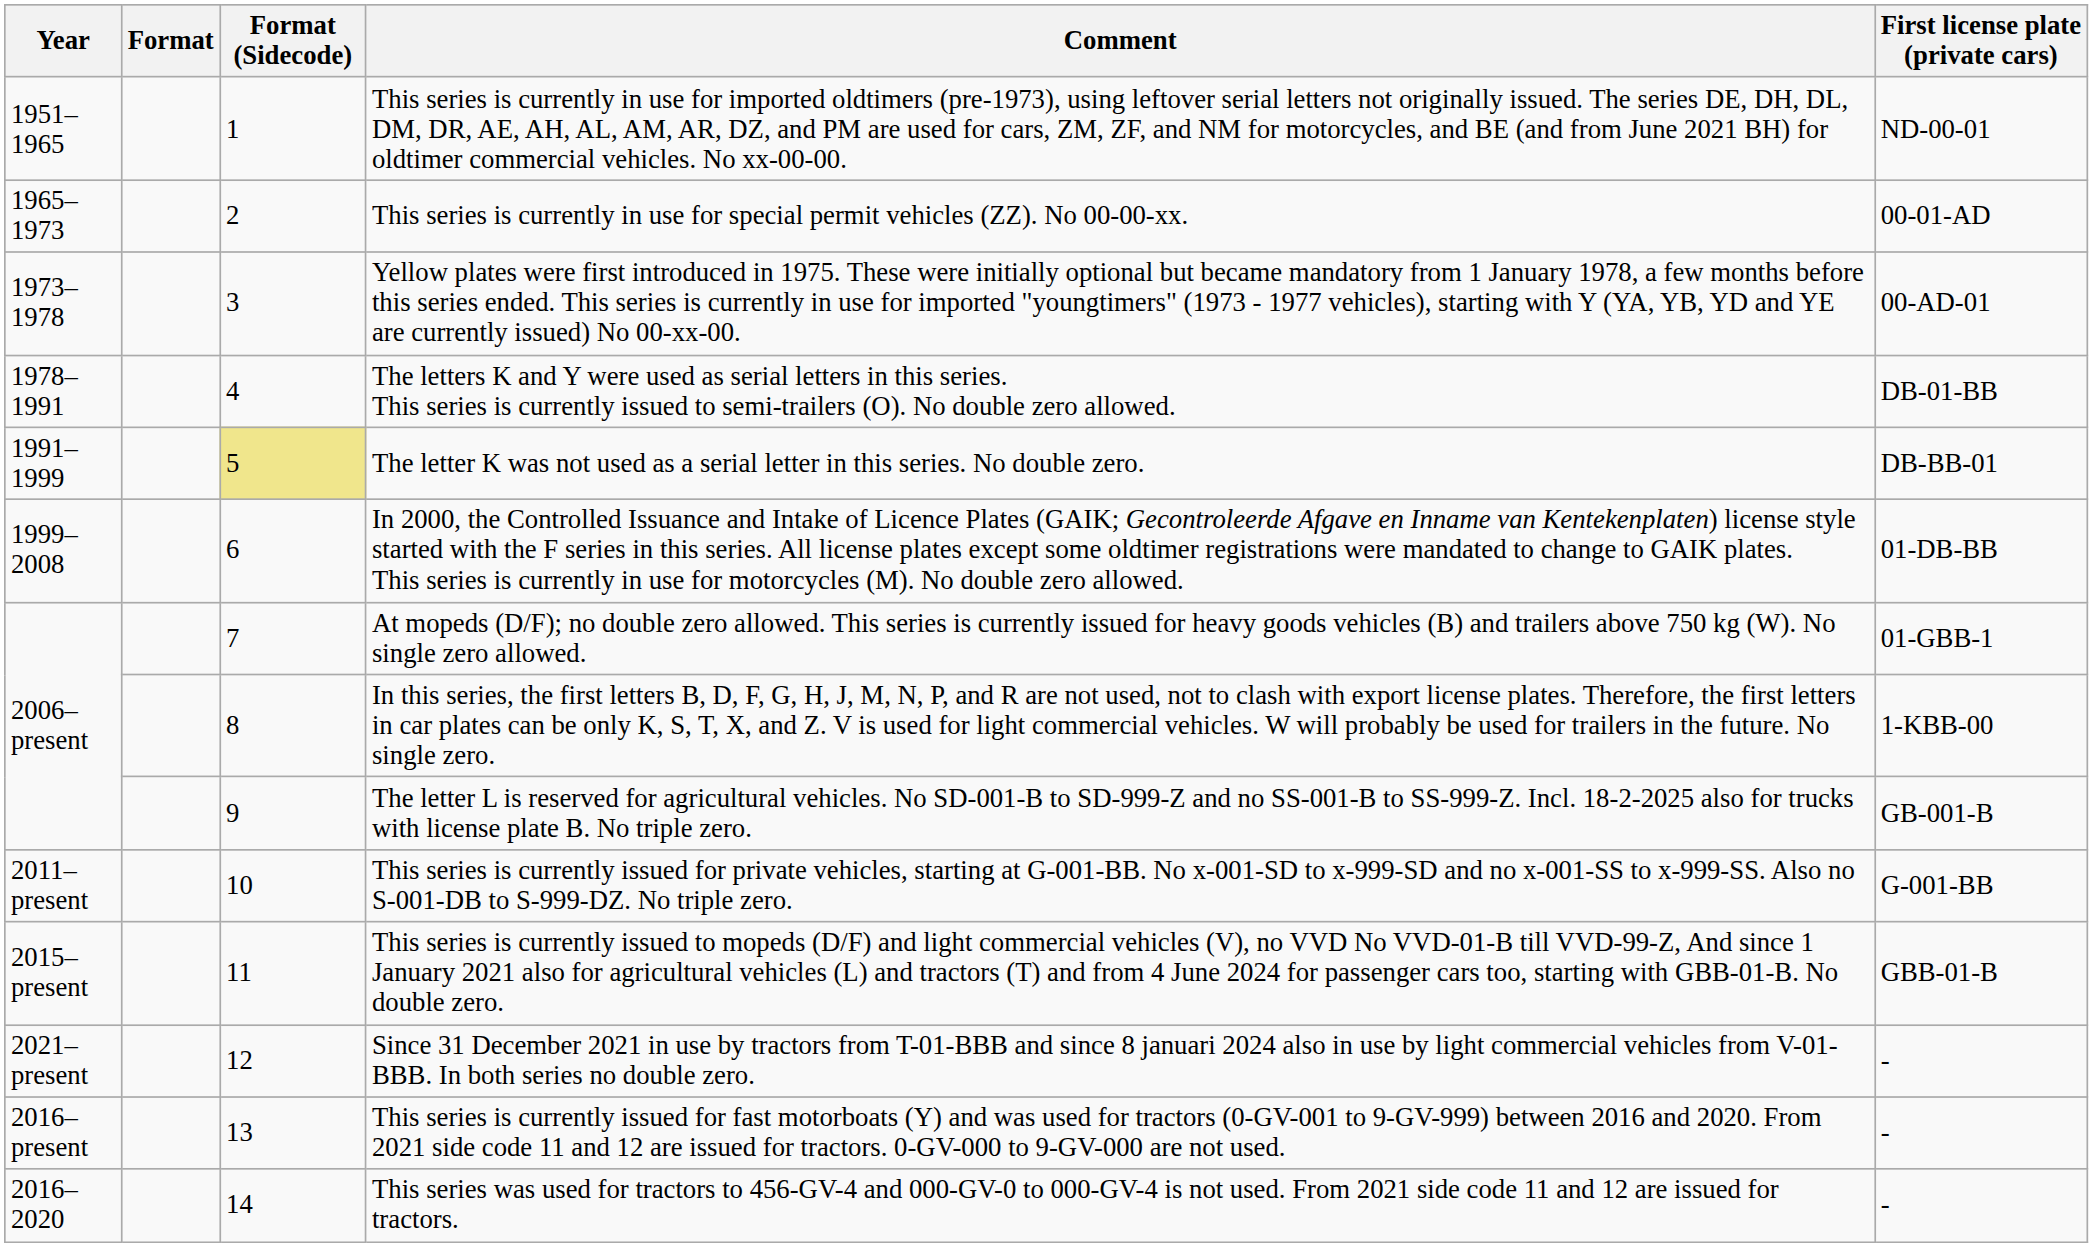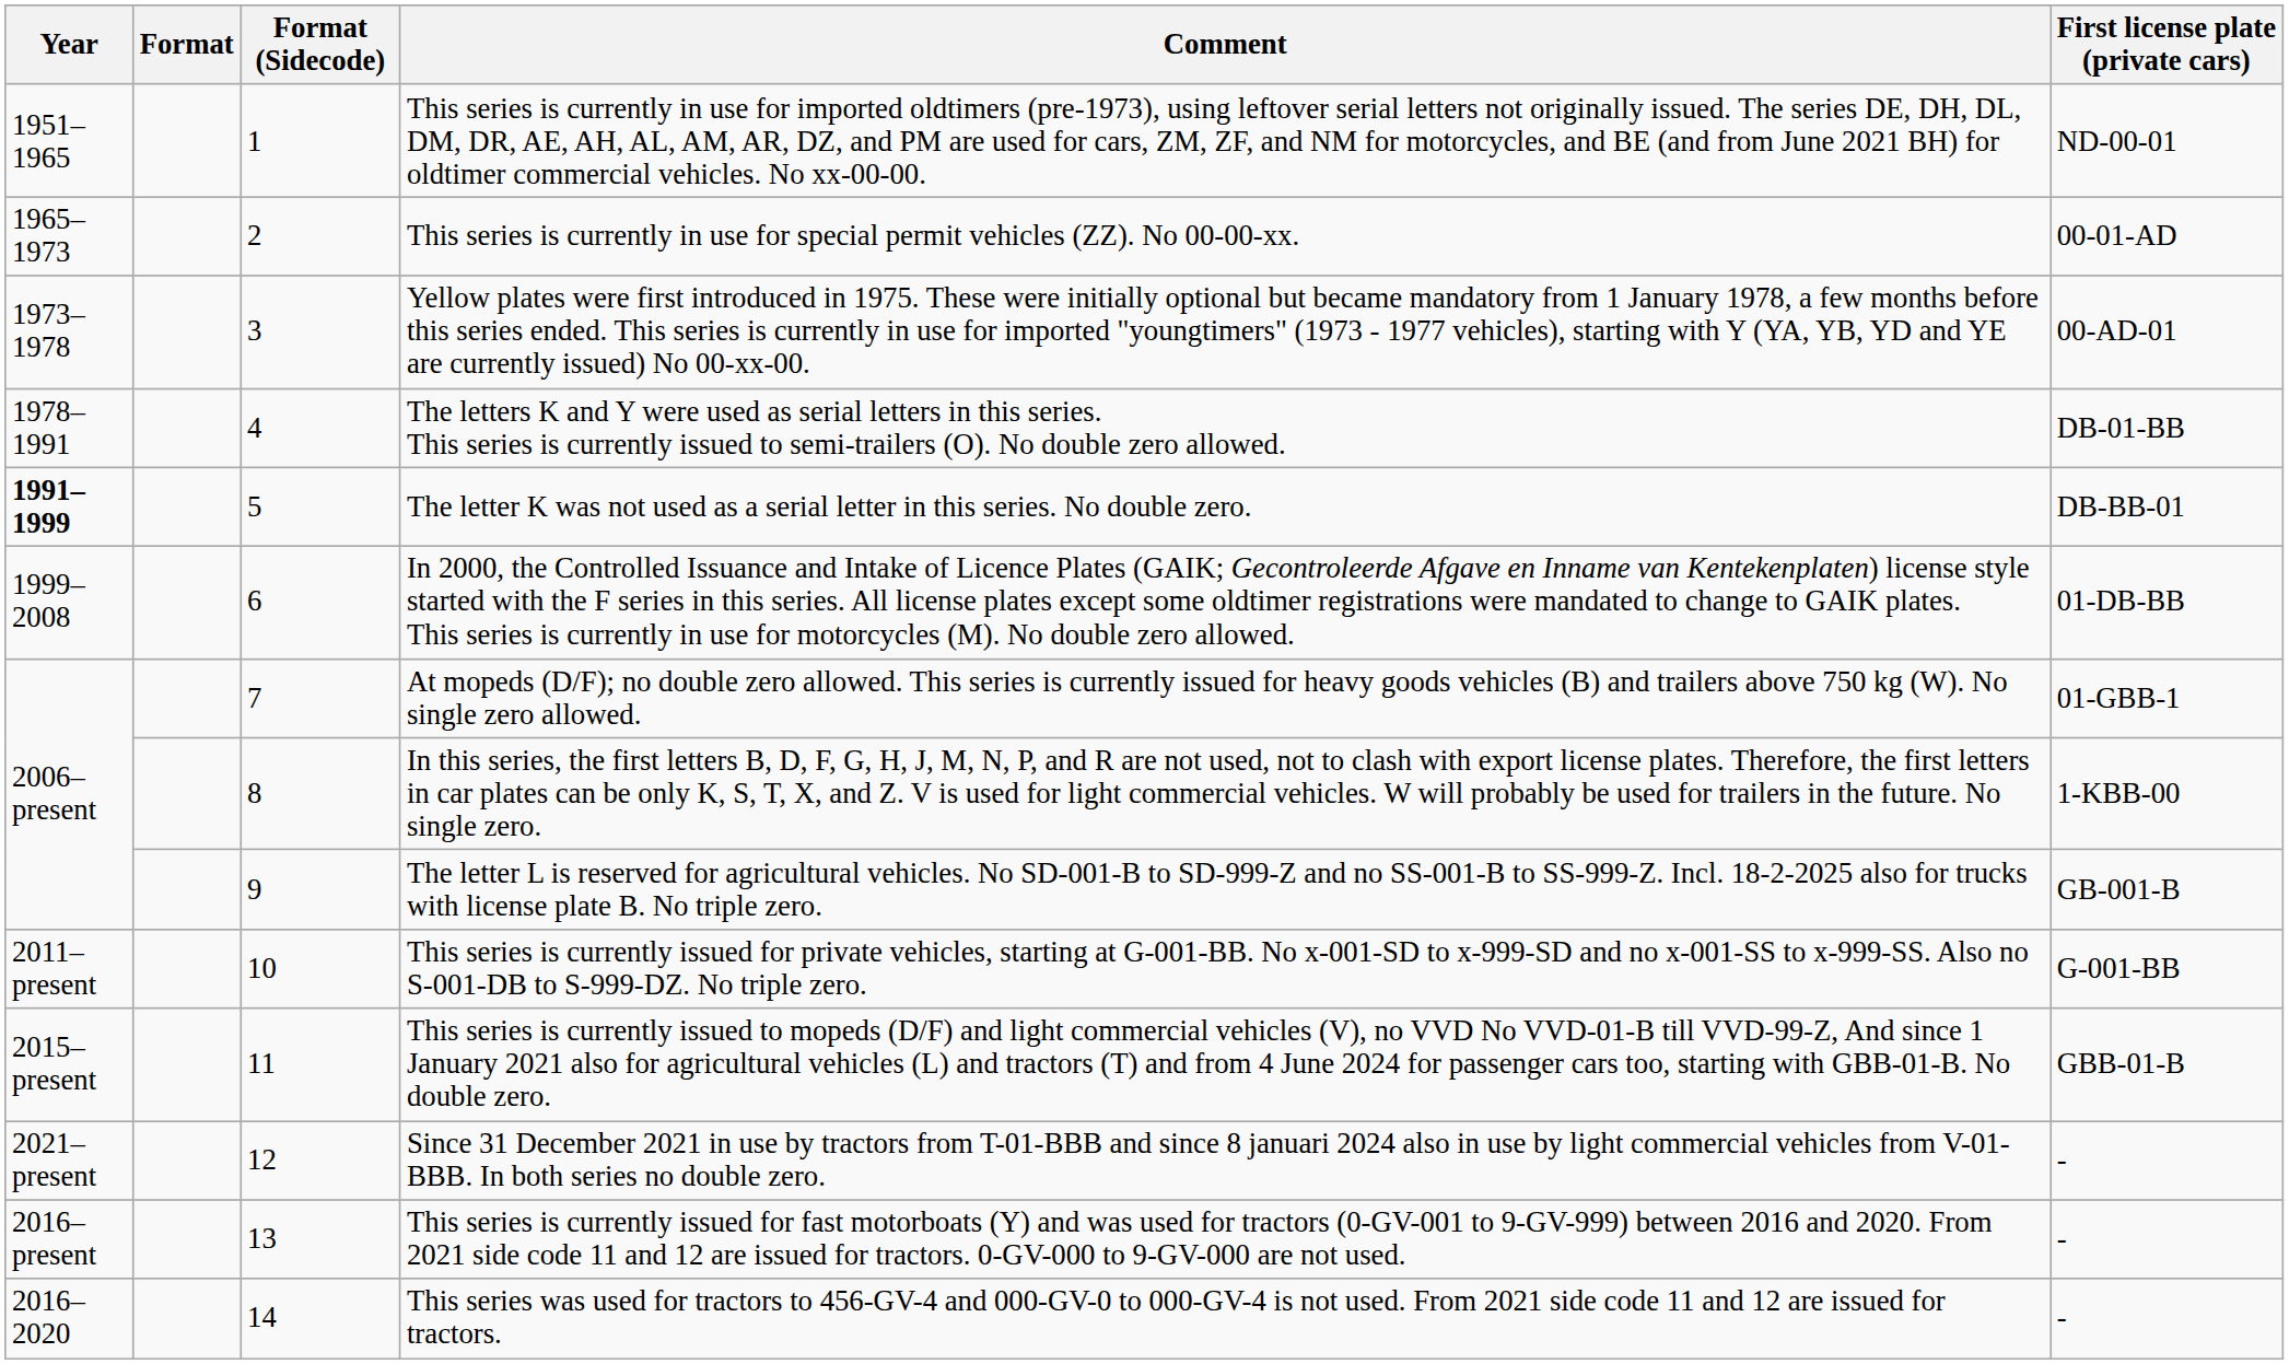row 6 | Year: normal -> bold
row 6 | Format (Sidecode): khaki background -> no background
